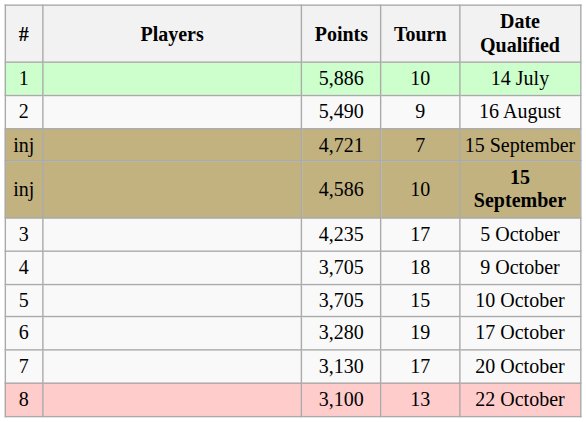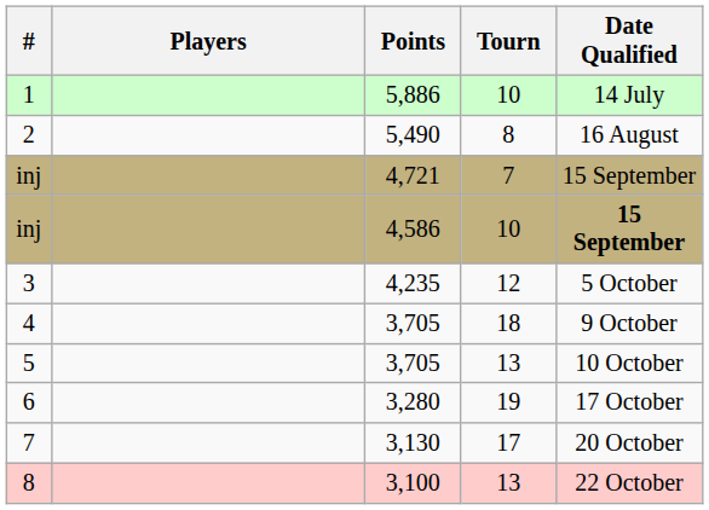2 | Tourn: 9 -> 8
3 | Tourn: 17 -> 12
5 | Tourn: 15 -> 13
